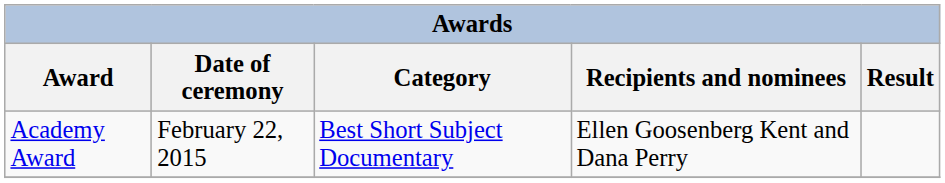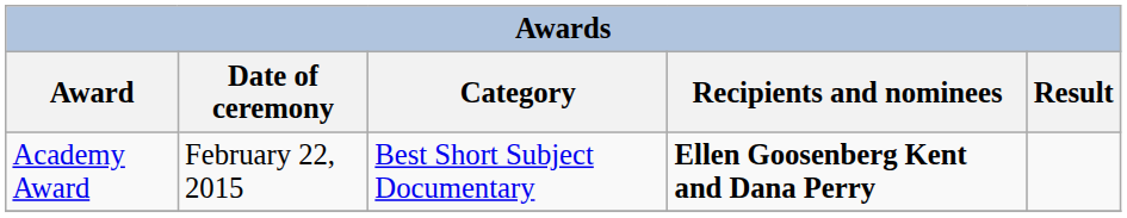Academy Award | Recipients and nominees: normal -> bold
